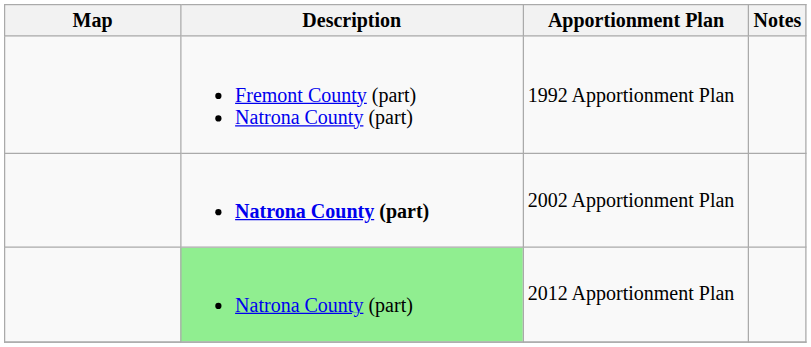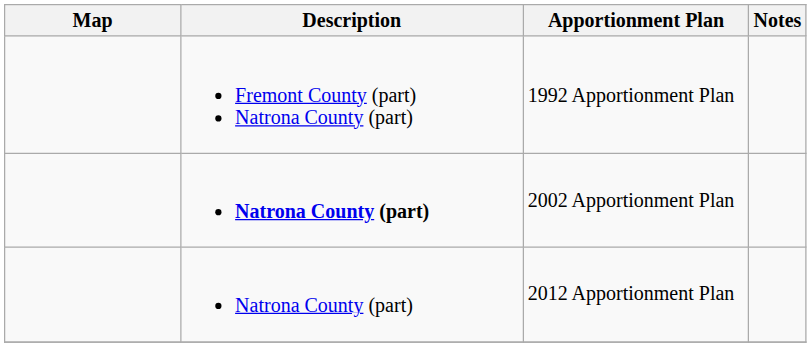2012 Apportionment Plan | Description: lightgreen background -> no background
